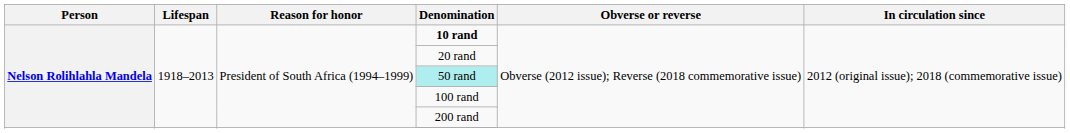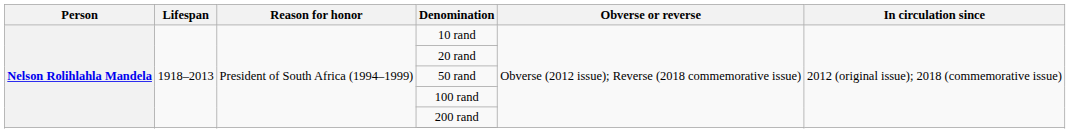10 rand | Denomination: bold -> normal
50 rand | Denomination: paleturquoise background -> no background
